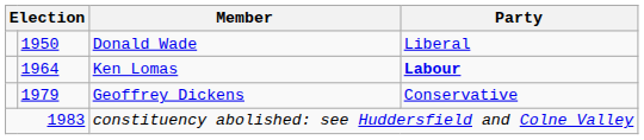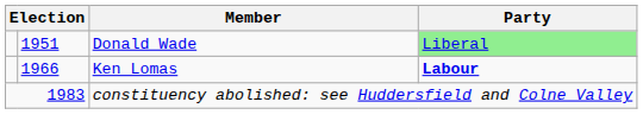Donald Wade | column 2: 1950 -> 1951
Donald Wade | Party: no background -> lightgreen background
Ken Lomas | column 2: 1964 -> 1966
- row: 1979 | Geoffrey Dickens | Conservative
